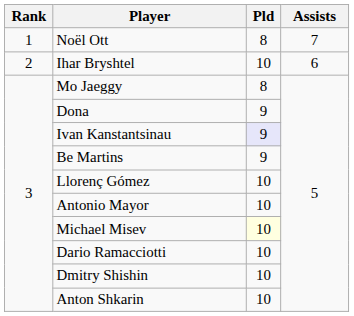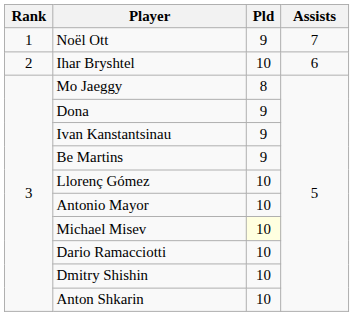Noël Ott | Pld: 8 -> 9
Ivan Kanstantsinau | Pld: lavender background -> no background
